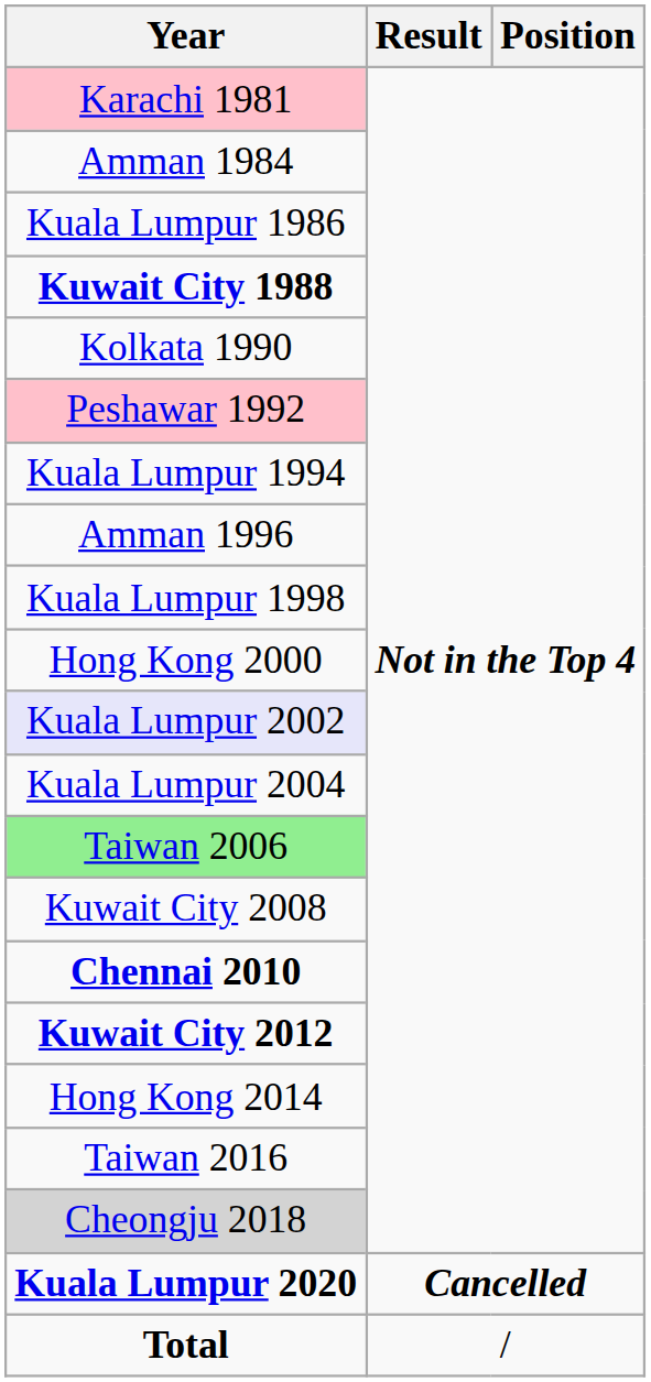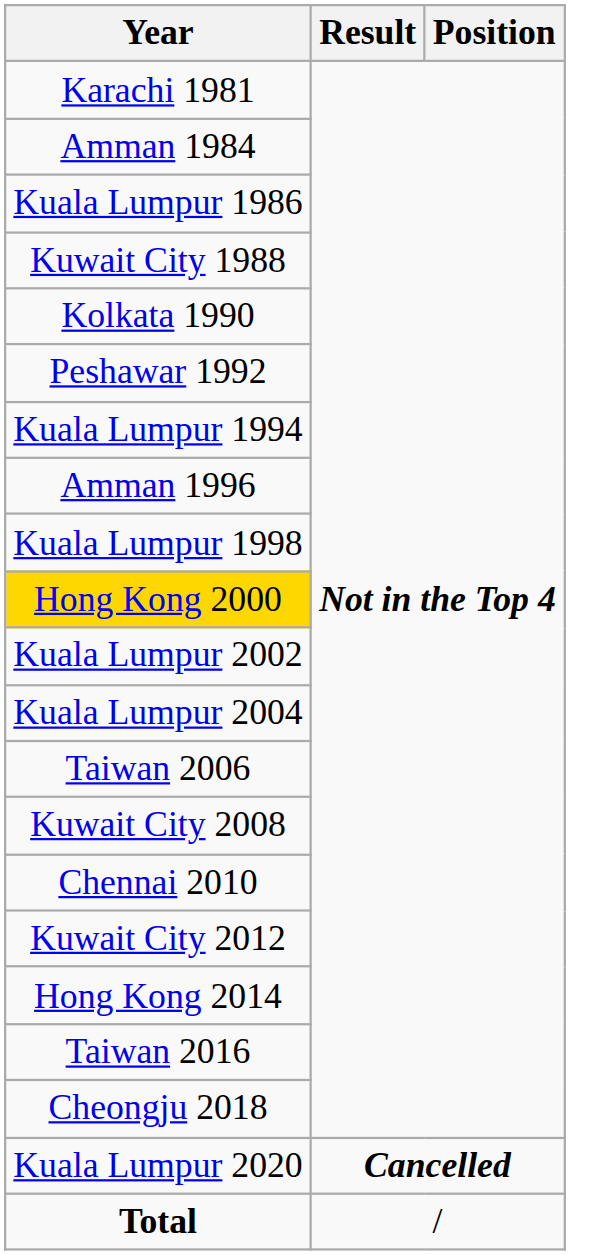Karachi 1981 | Year: pink background -> no background
Kuwait City 1988 | Year: bold -> normal
Peshawar 1992 | Year: pink background -> no background
Hong Kong 2000 | Year: no background -> gold background
Kuala Lumpur 2002 | Year: lavender background -> no background
Taiwan 2006 | Year: lightgreen background -> no background
Chennai 2010 | Year: bold -> normal
Kuwait City 2012 | Year: bold -> normal
Cheongju 2018 | Year: lightgrey background -> no background
Kuala Lumpur 2020 | Year: bold -> normal
